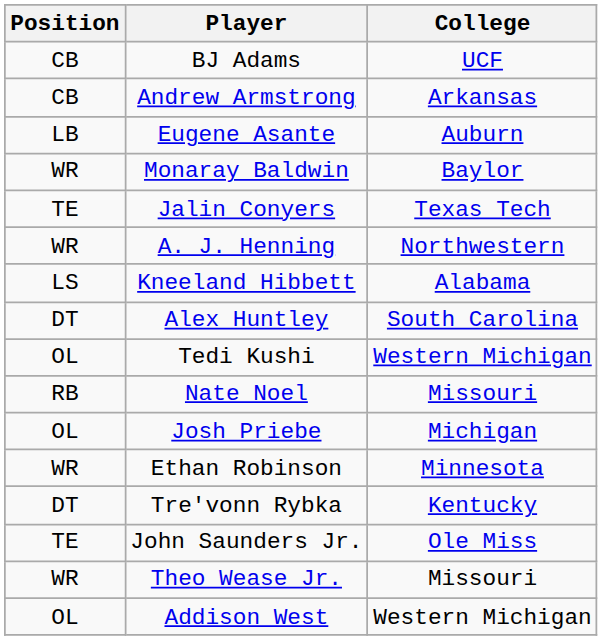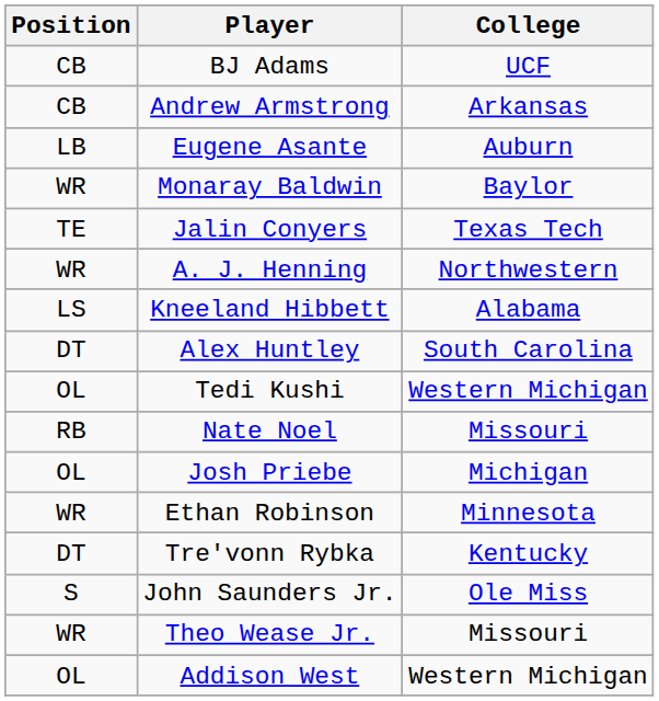John Saunders Jr. | Position: TE -> S
